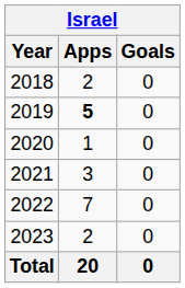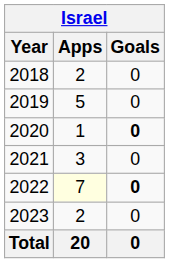2019 | Apps: bold -> normal
2020 | Goals: normal -> bold
2022 | Apps: no background -> lightyellow background
2022 | Goals: normal -> bold
